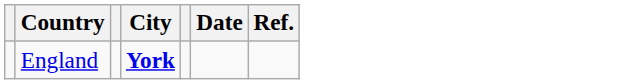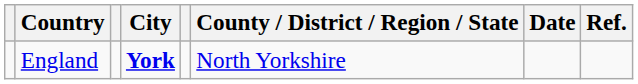+ column: County / District / Region / State | North Yorkshire
